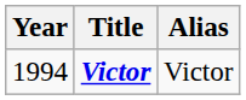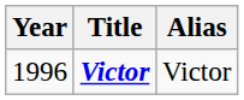row 2 | Year: 1994 -> 1996
